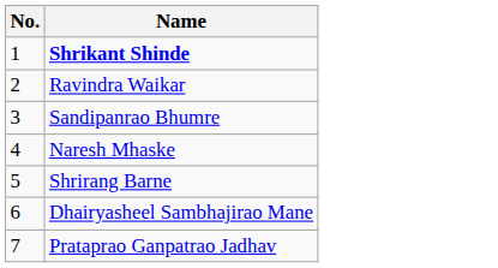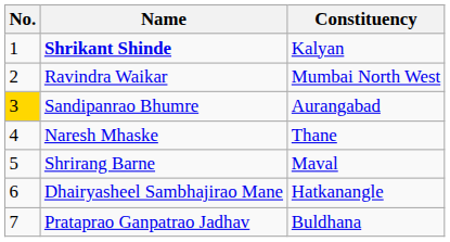+ column: Constituency | Kalyan | Mumbai North West | Aurangabad | Thane | Maval | Hatkanangle | Buldhana
Sandipanrao Bhumre | No.: no background -> gold background
